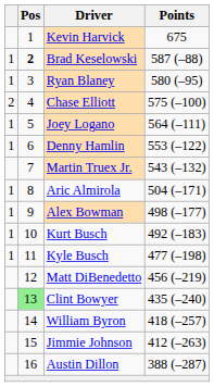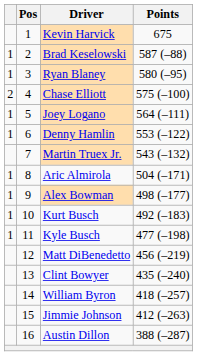Brad Keselowski | Pos: bold -> normal
Clint Bowyer | Pos: lightgreen background -> no background
